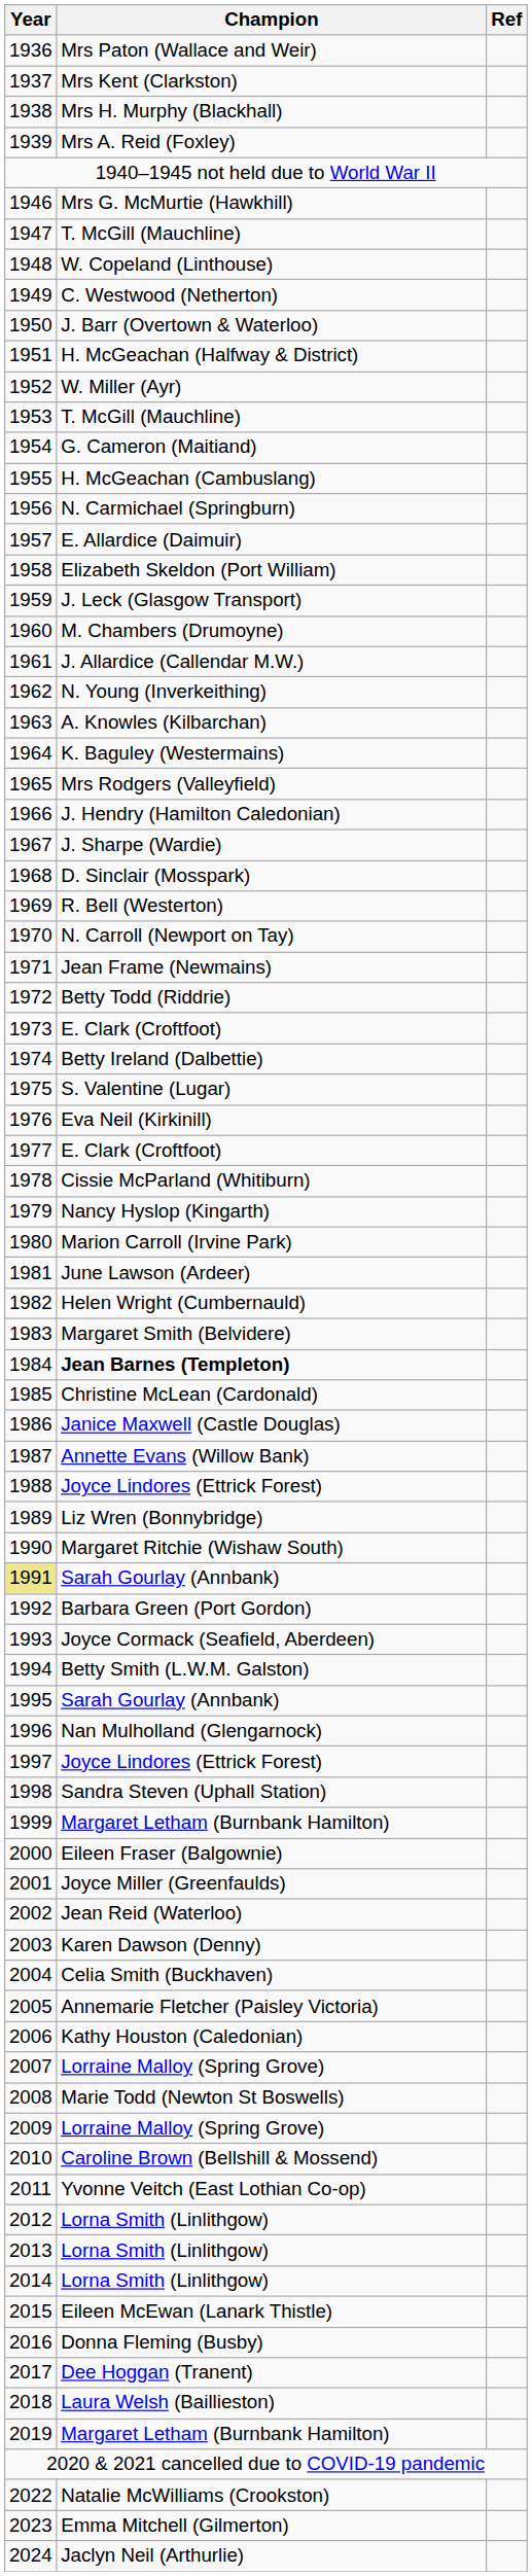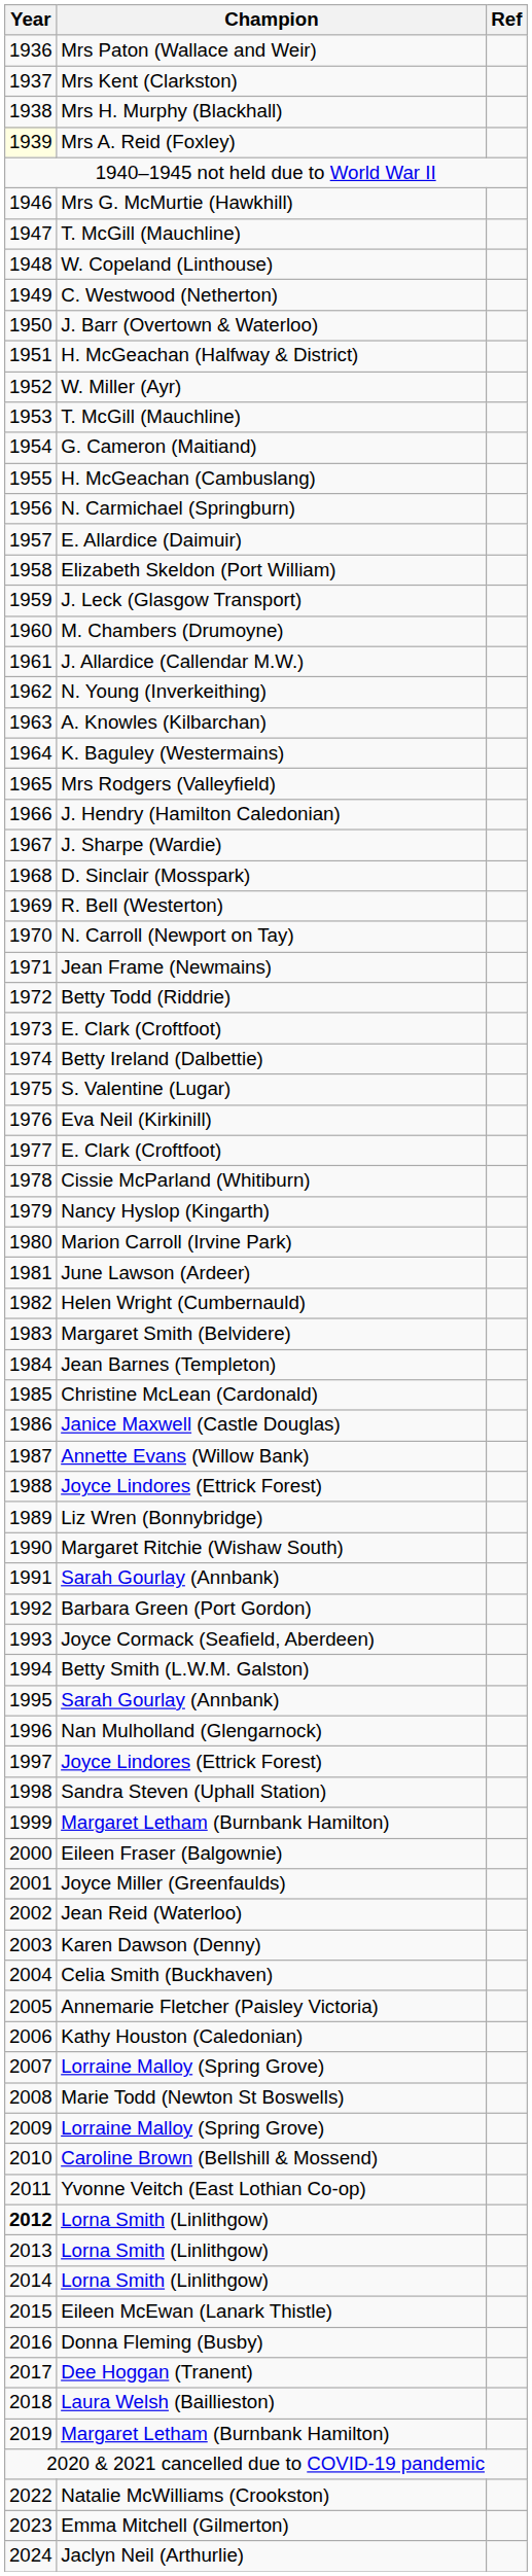Mrs A. Reid (Foxley) | Year: no background -> lightyellow background
Jean Barnes (Templeton) | Champion: bold -> normal
1991 / Sarah Gourlay (Annbank) | Year: khaki background -> no background
2012 / Lorna Smith (Linlithgow) | Year: normal -> bold
